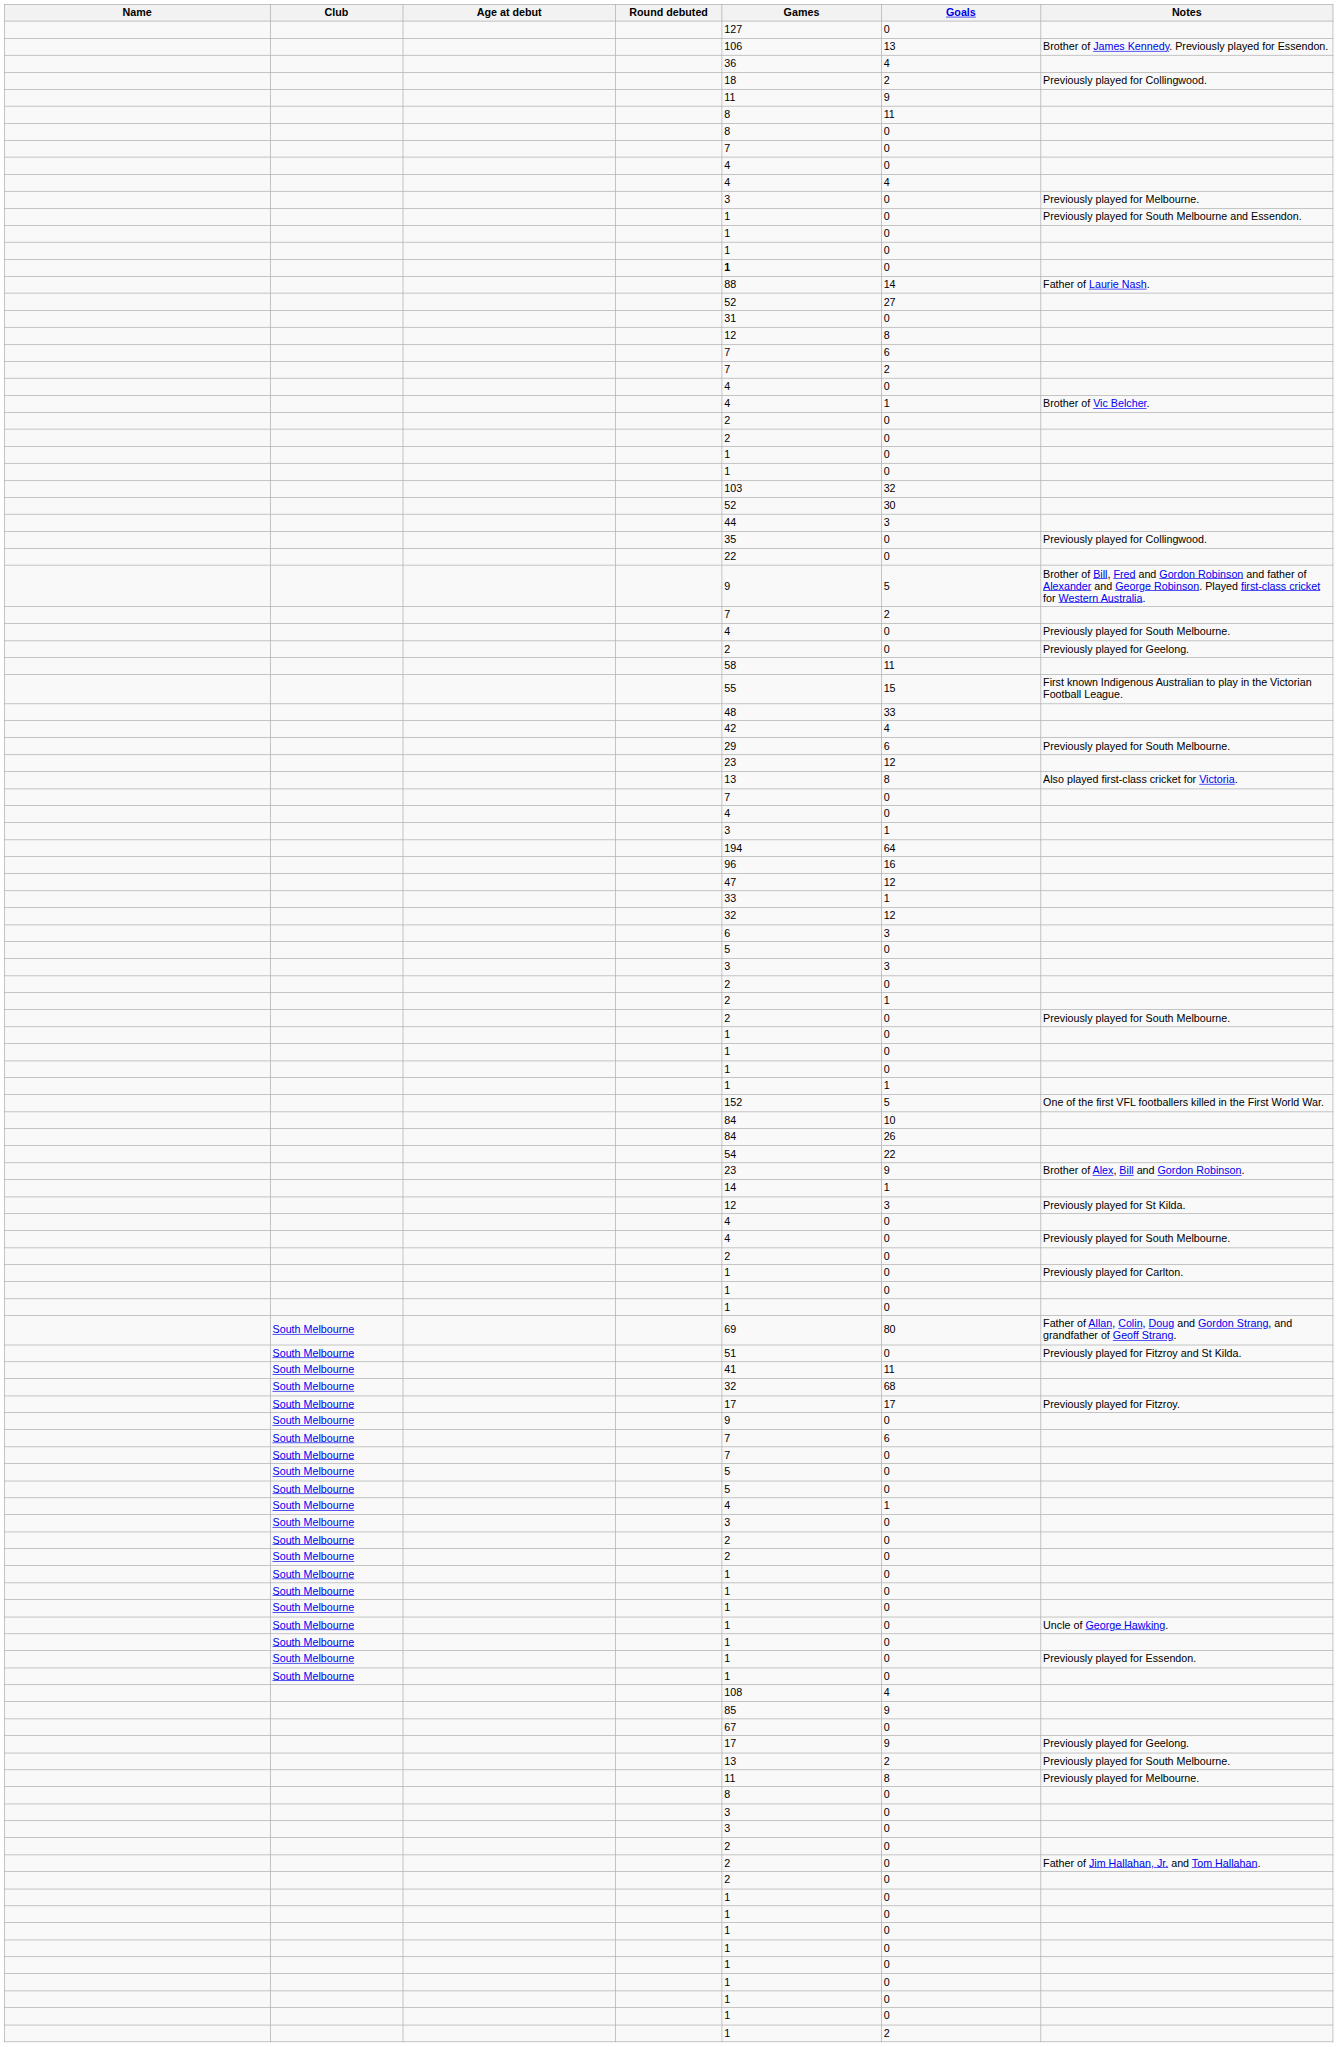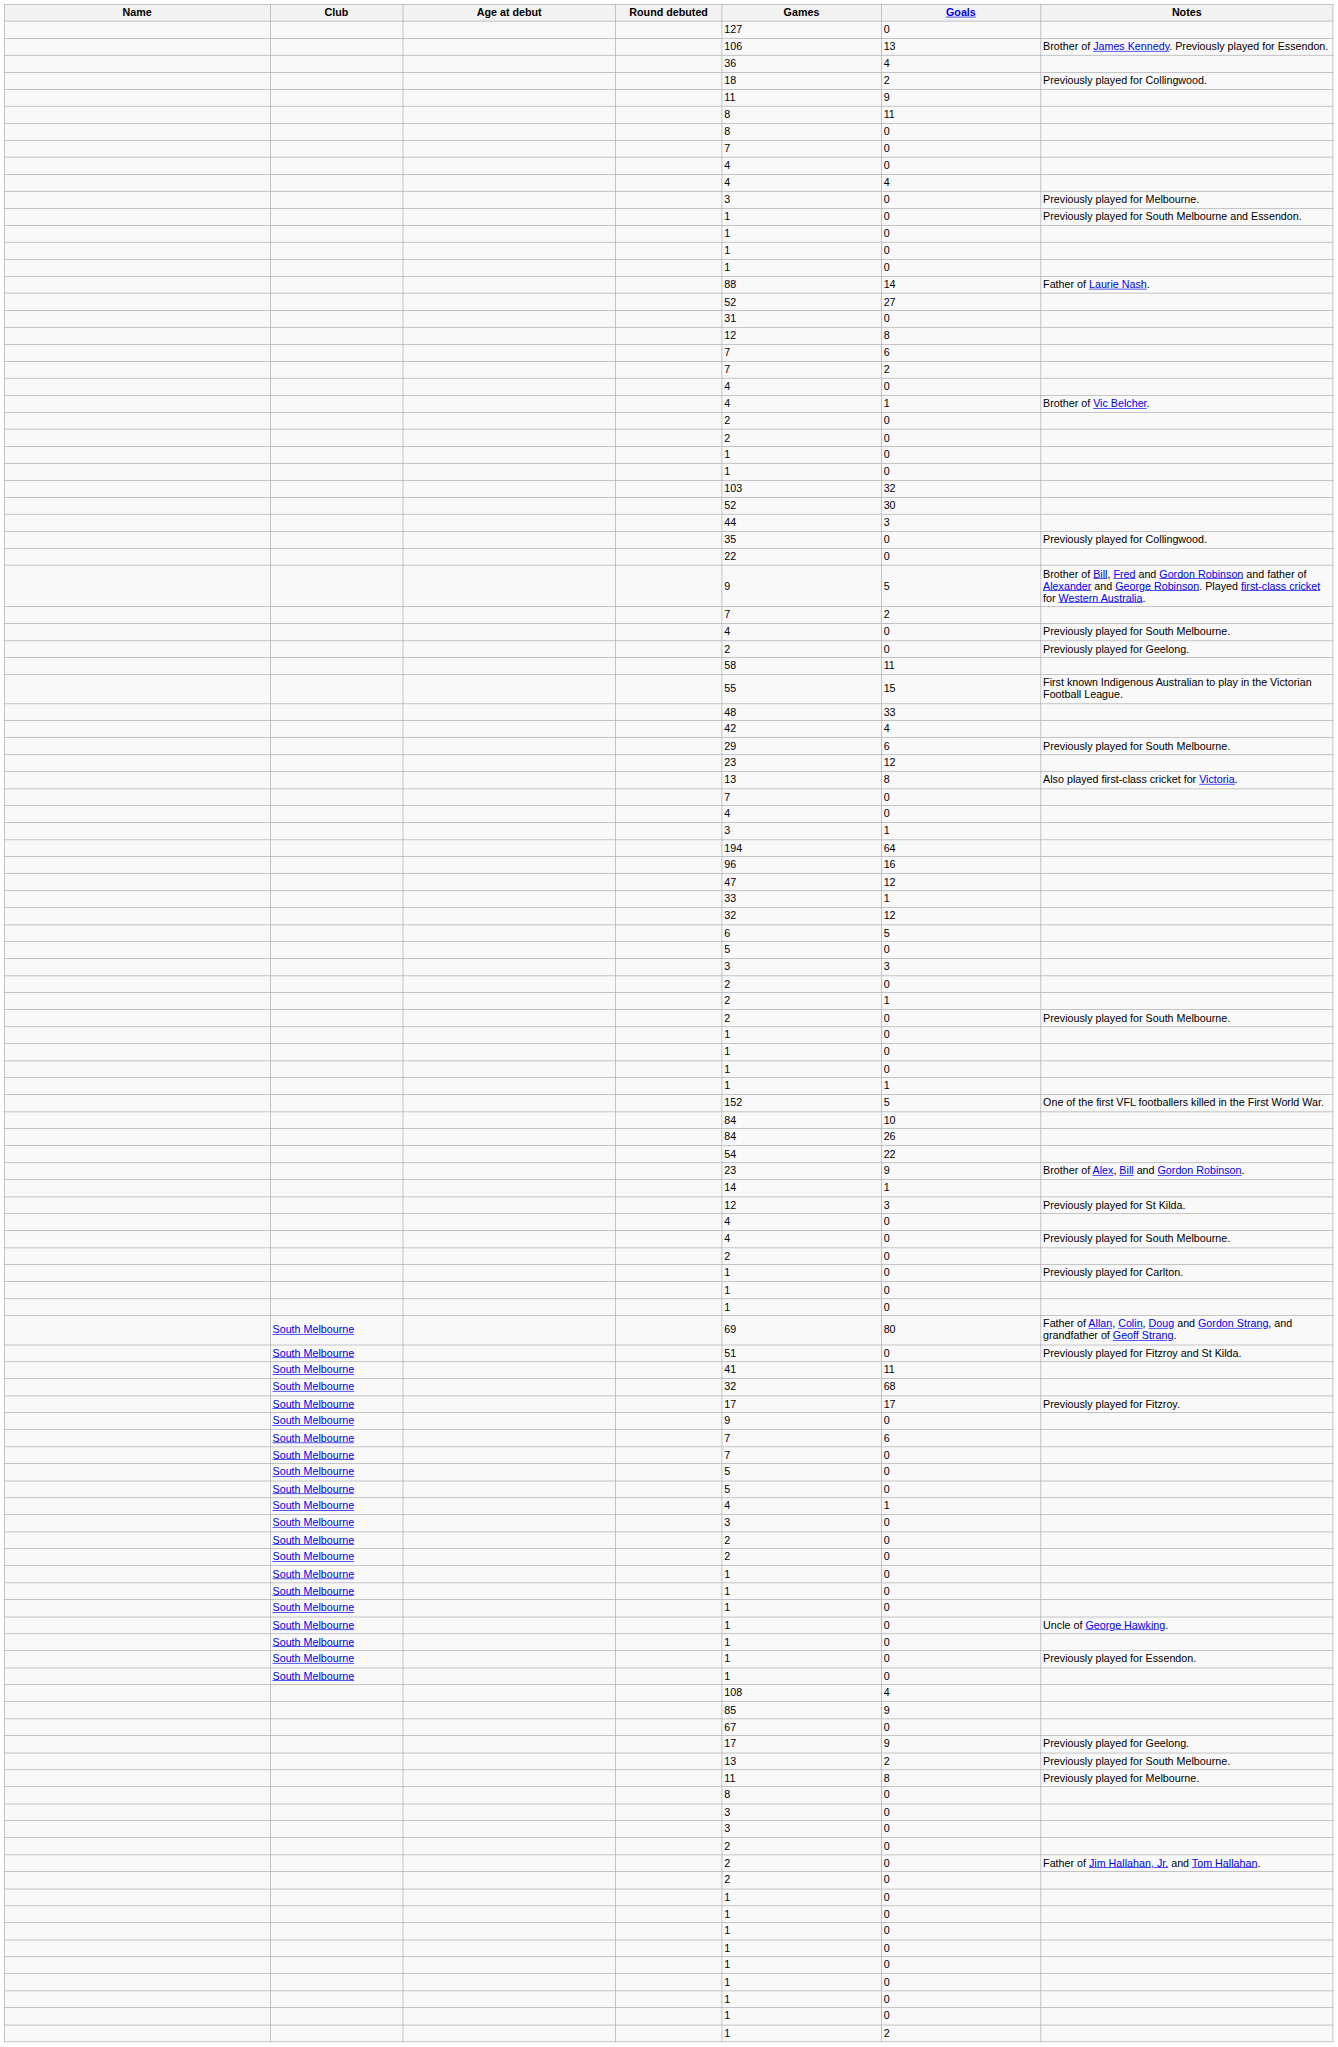row 16 | Games: bold -> normal
row 53 | Goals: 3 -> 5
